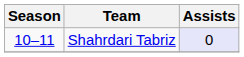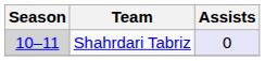Shahrdari Tabriz | Season: no background -> lightgrey background
